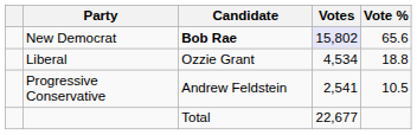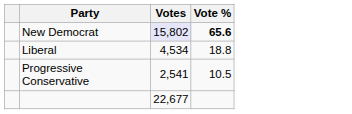- column: Candidate | Bob Rae | Ozzie Grant | Andrew Feldstein | Total
New Democrat | Vote %: normal -> bold
